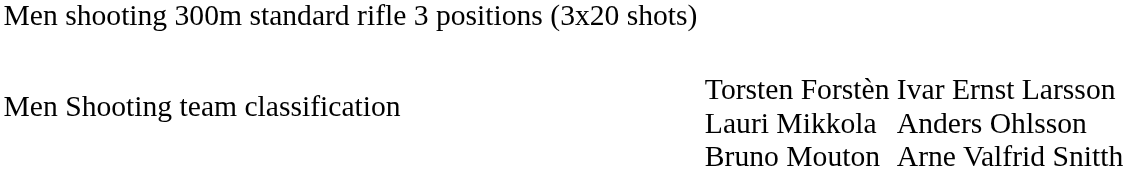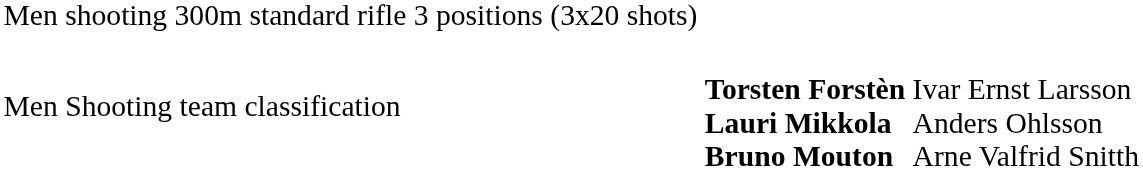Men Shooting team classification | column 2: normal -> bold
